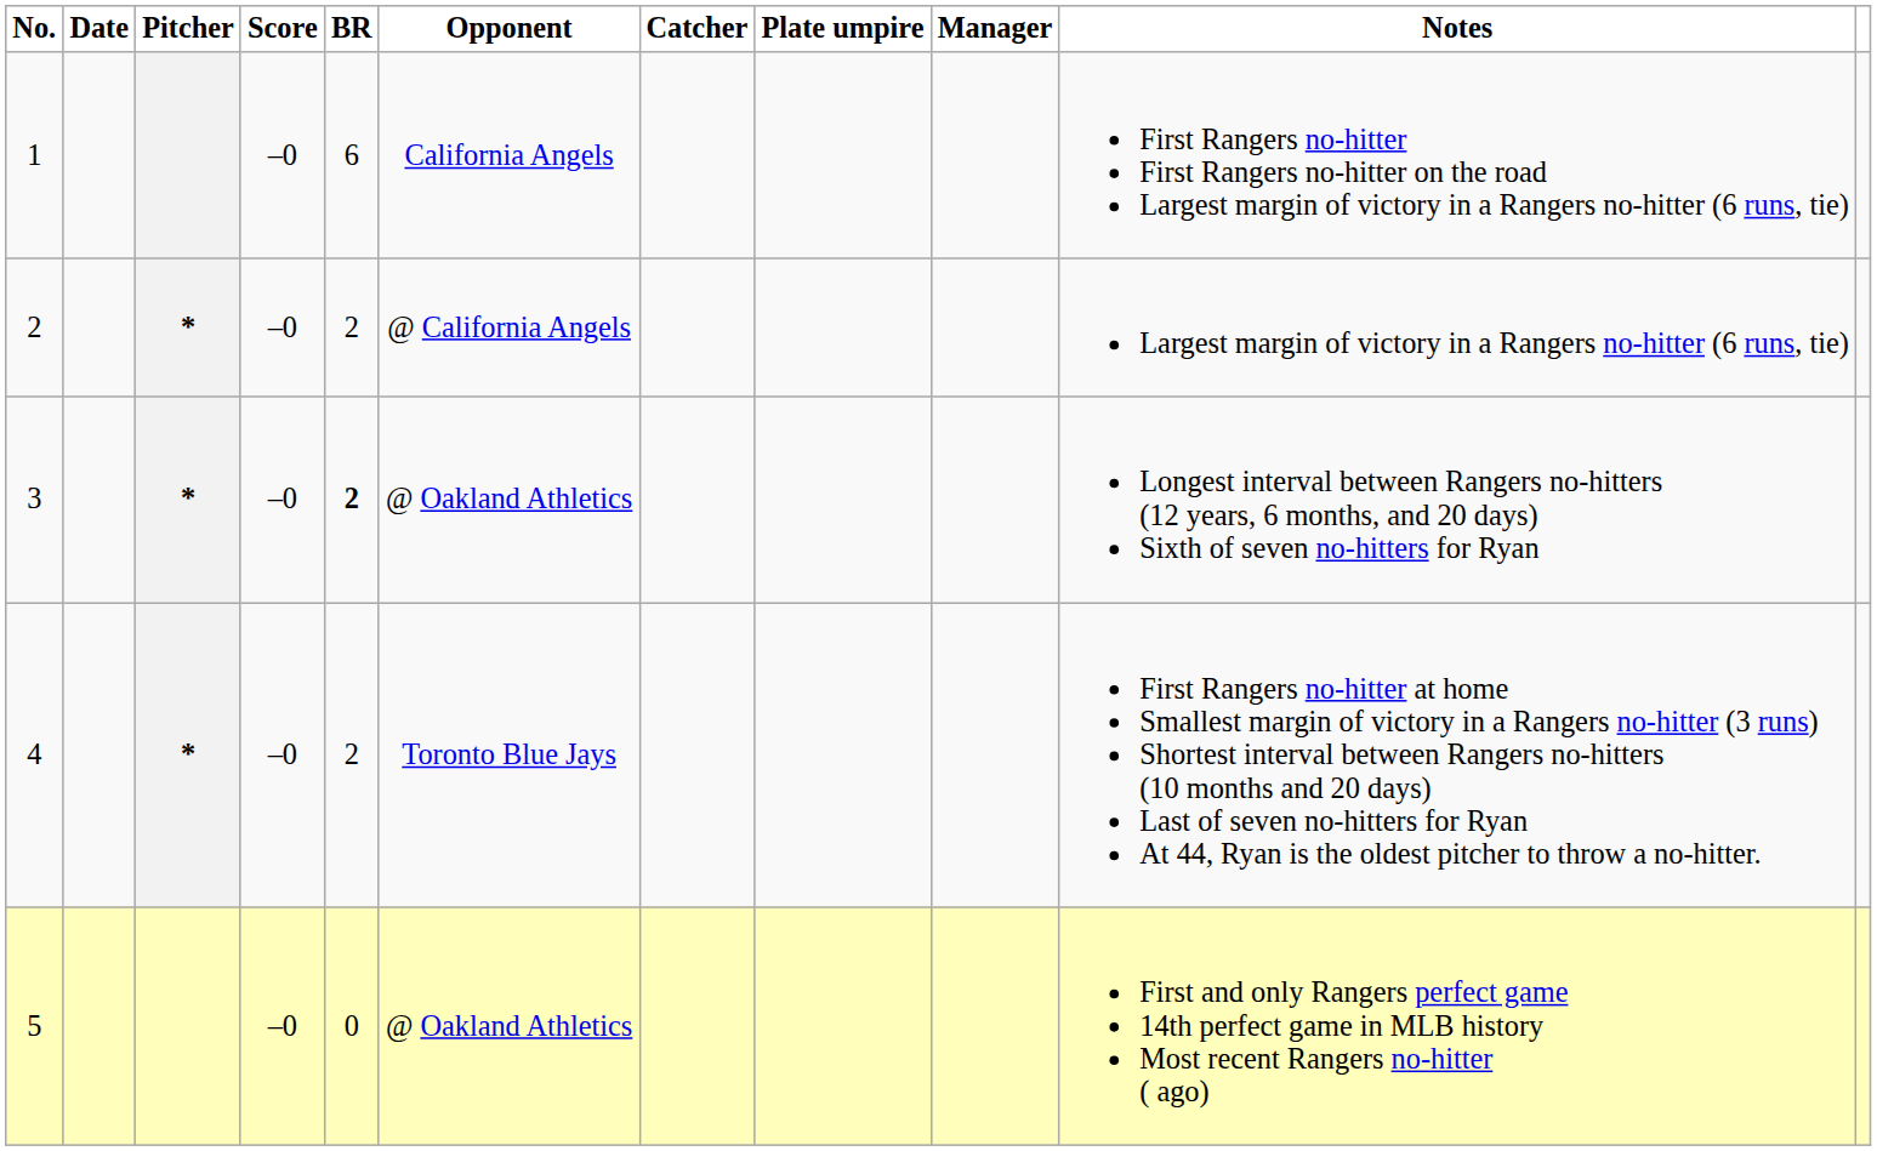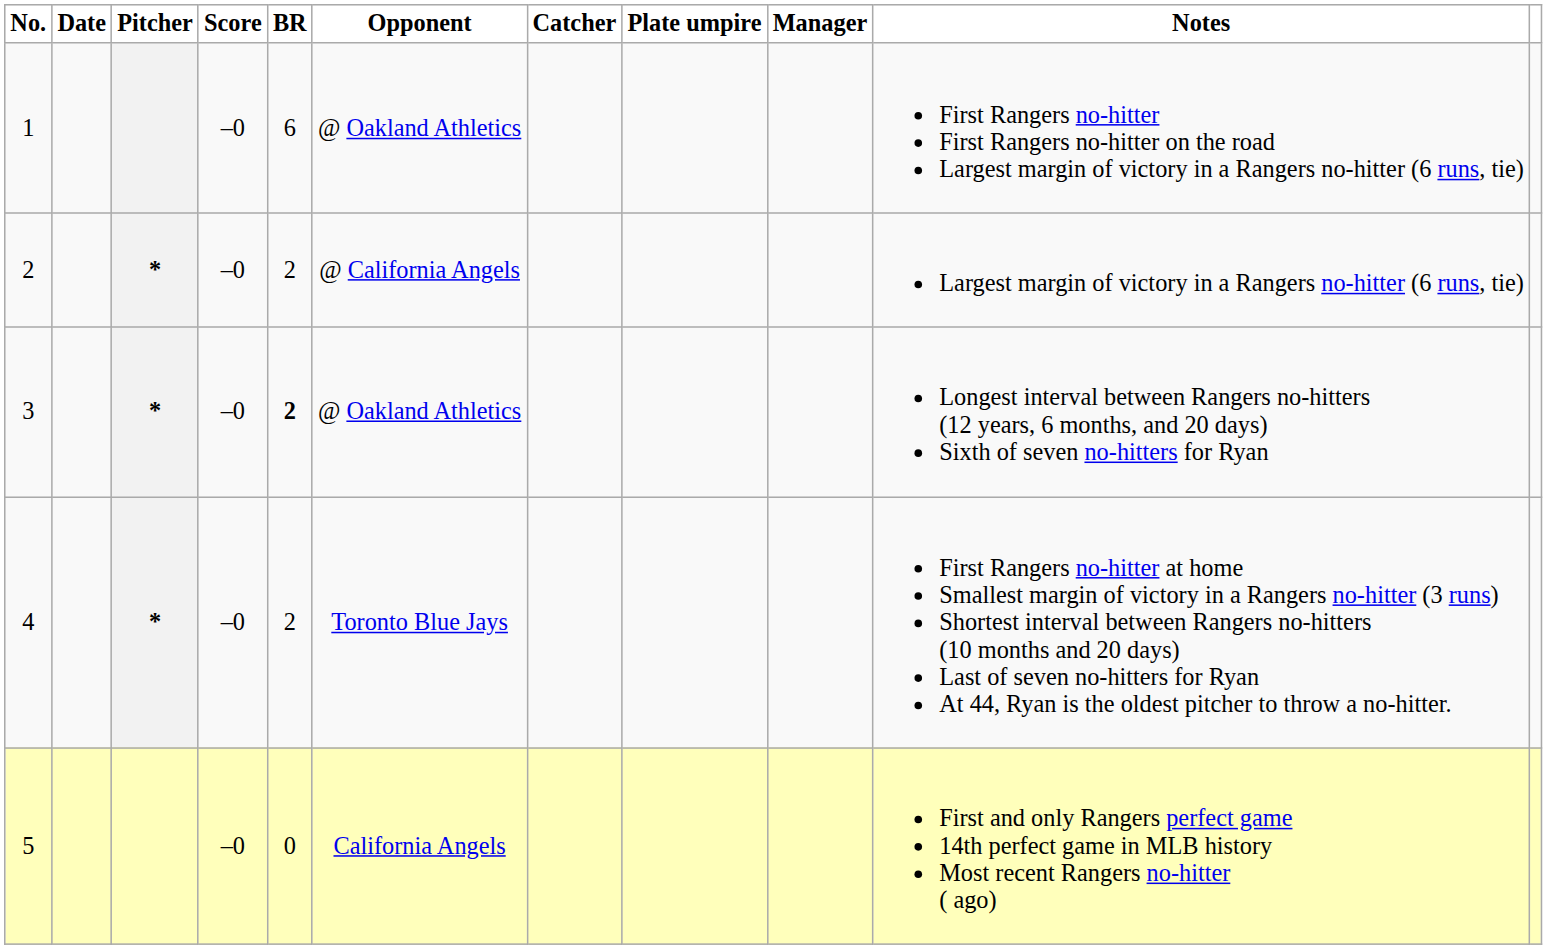1 | Opponent: California Angels -> @ Oakland Athletics
5 | Opponent: @ Oakland Athletics -> California Angels
